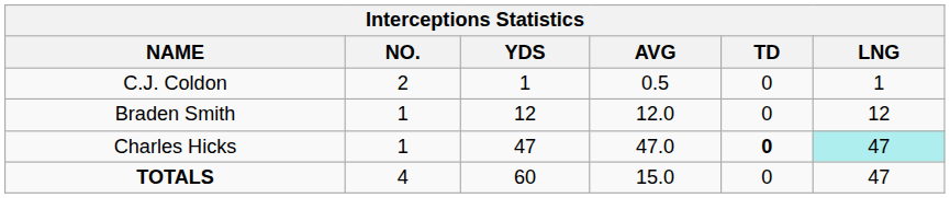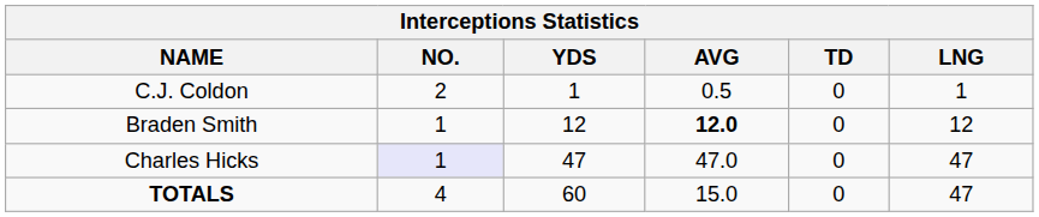Braden Smith | AVG: normal -> bold
Charles Hicks | NO.: no background -> lavender background
Charles Hicks | TD: bold -> normal
Charles Hicks | LNG: paleturquoise background -> no background
